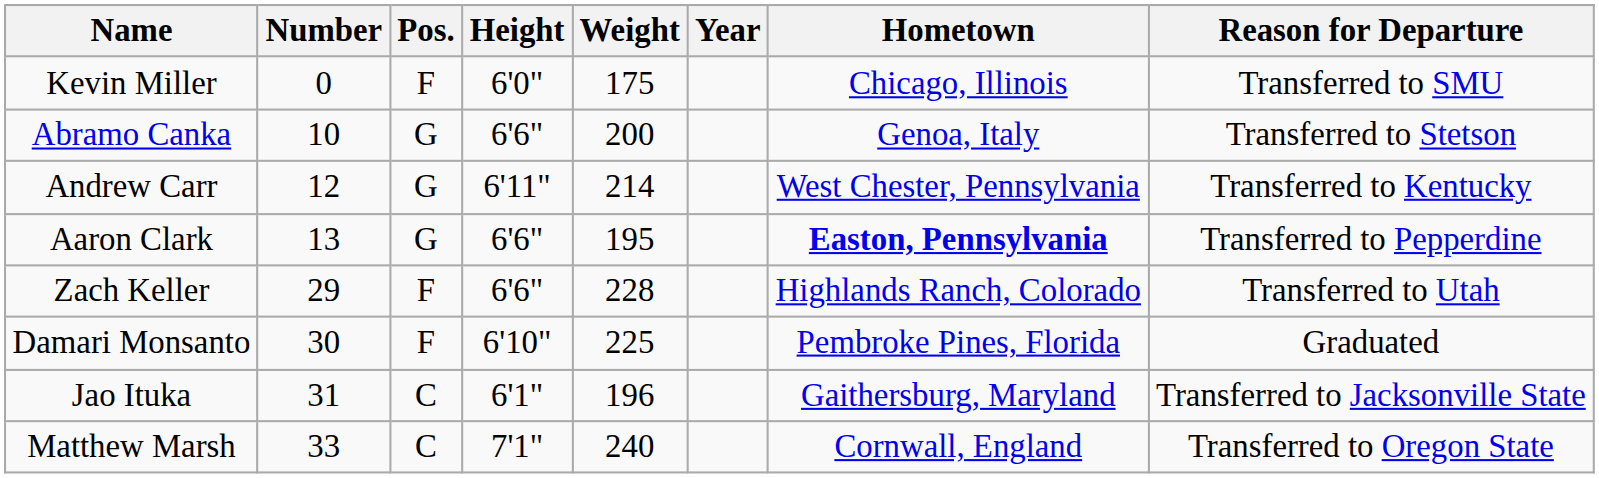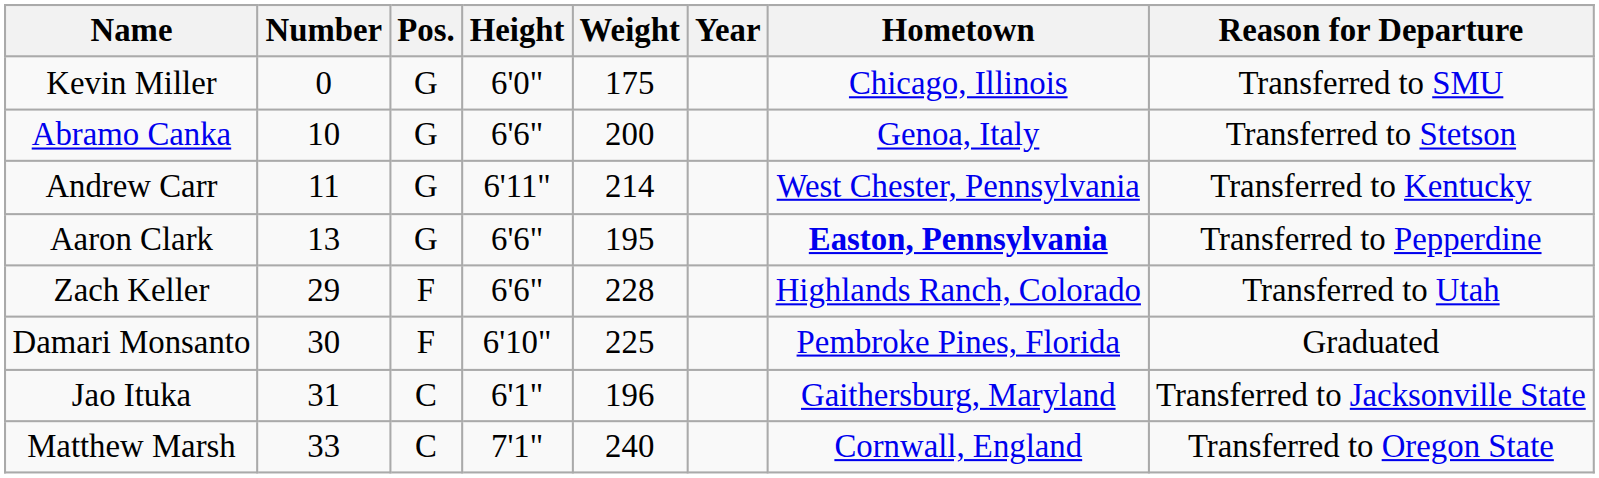Kevin Miller | Pos.: F -> G
Andrew Carr | Number: 12 -> 11
